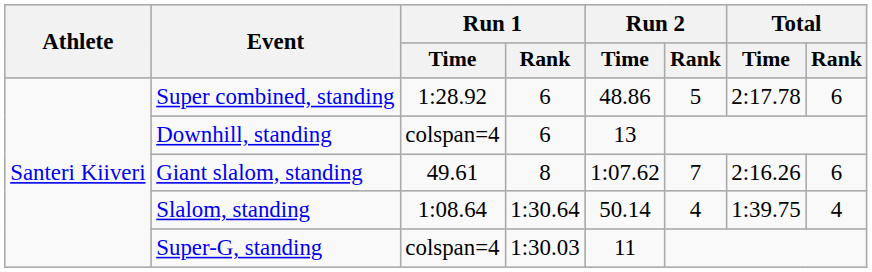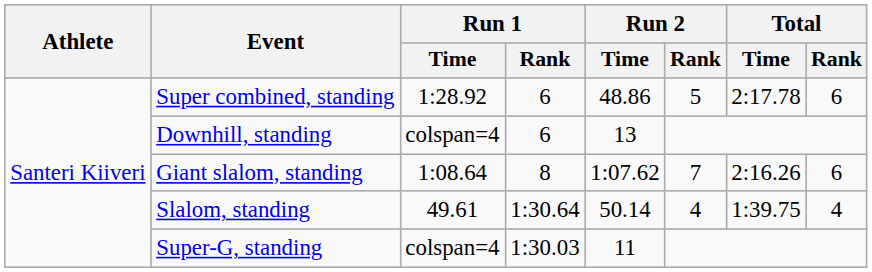Giant slalom, standing | Run 1 / Time: 49.61 -> 1:08.64
Slalom, standing | Run 1 / Time: 1:08.64 -> 49.61
